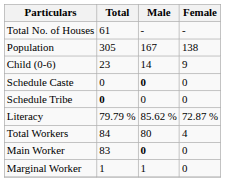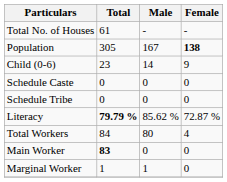Population | Female: normal -> bold
Schedule Caste | Male: bold -> normal
Schedule Tribe | Total: bold -> normal
Literacy | Total: normal -> bold
Main Worker | Total: normal -> bold
Main Worker | Male: bold -> normal
